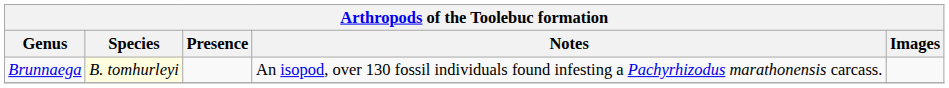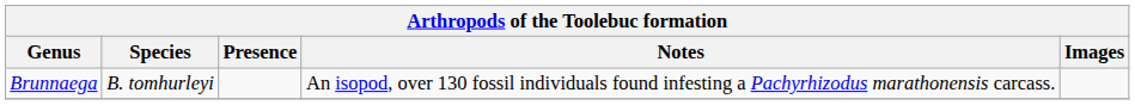Brunnaega | Species: lightyellow background -> no background
